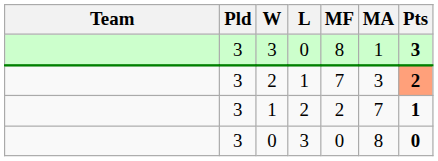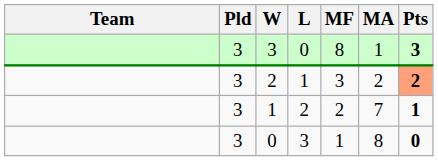row 3 | MF: 7 -> 3
row 3 | MA: 3 -> 2
row 5 | MF: 0 -> 1
